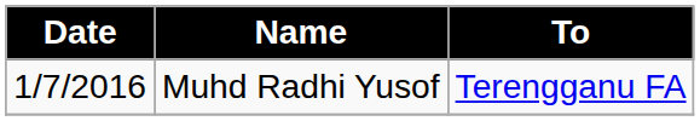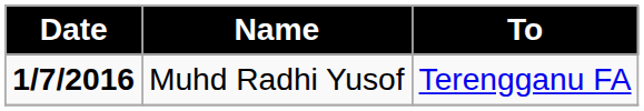Muhd Radhi Yusof | Date: normal -> bold
